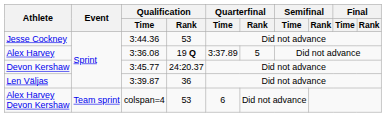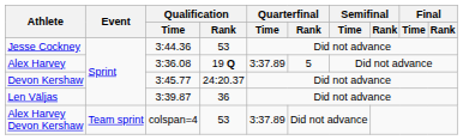Alex Harvey Devon Kershaw | Quarterfinal / Time: 6 -> 3:37.89
